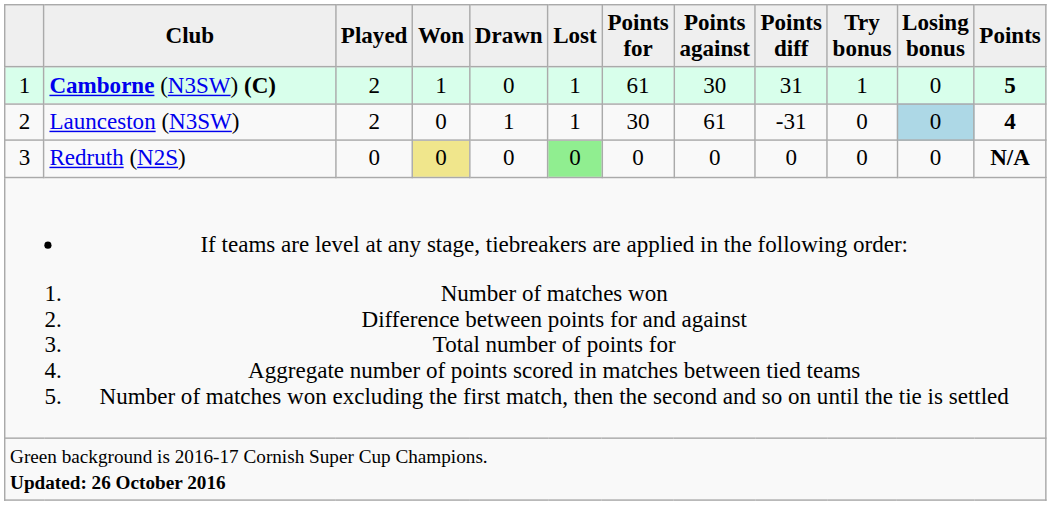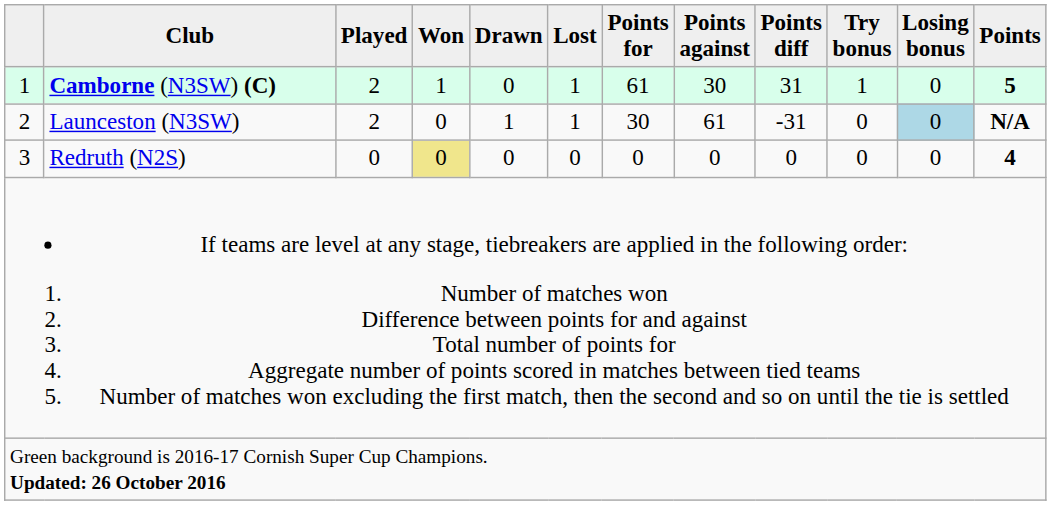Launceston (N3SW) | Points: 4 -> N/A
Redruth (N2S) | Lost: lightgreen background -> no background
Redruth (N2S) | Points: N/A -> 4
